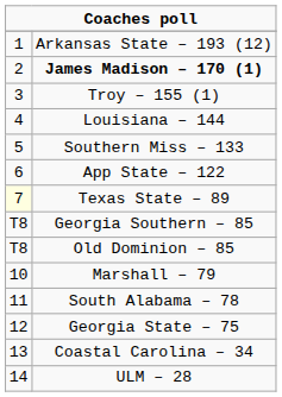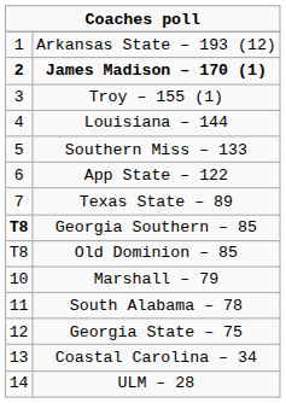James Madison – 170 (1) | column 1: normal -> bold
Texas State – 89 | column 1: lightyellow background -> no background
Georgia Southern – 85 | column 1: normal -> bold
